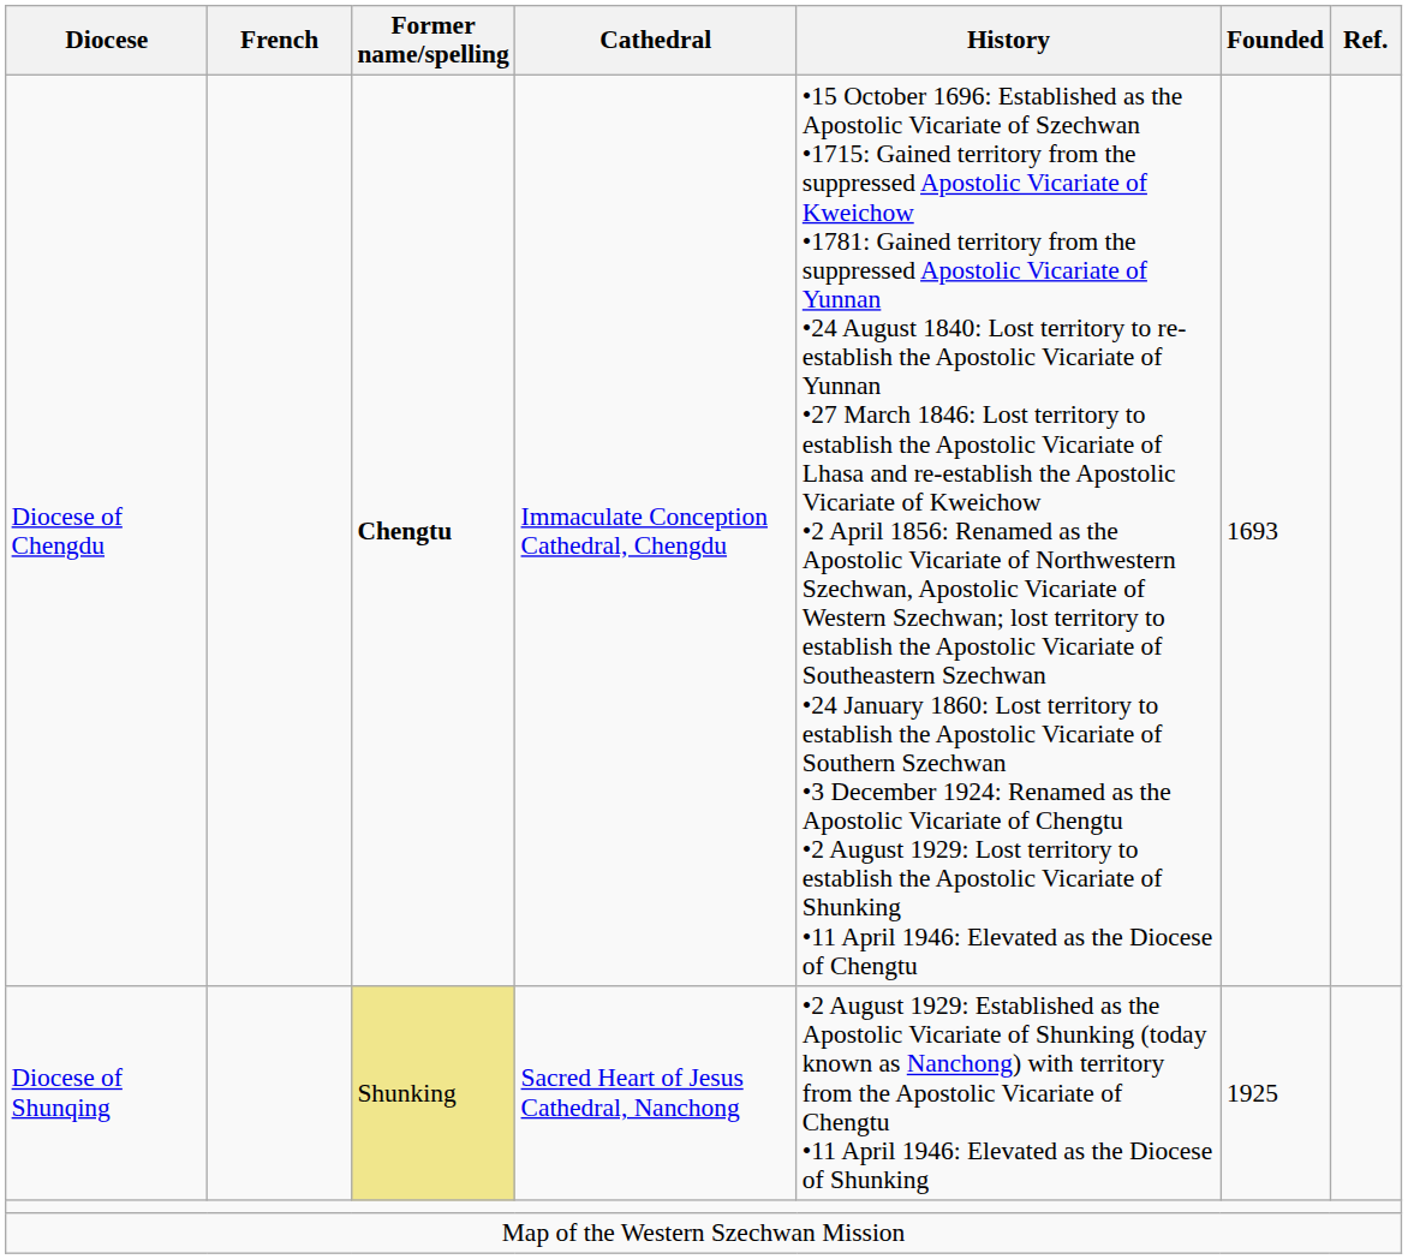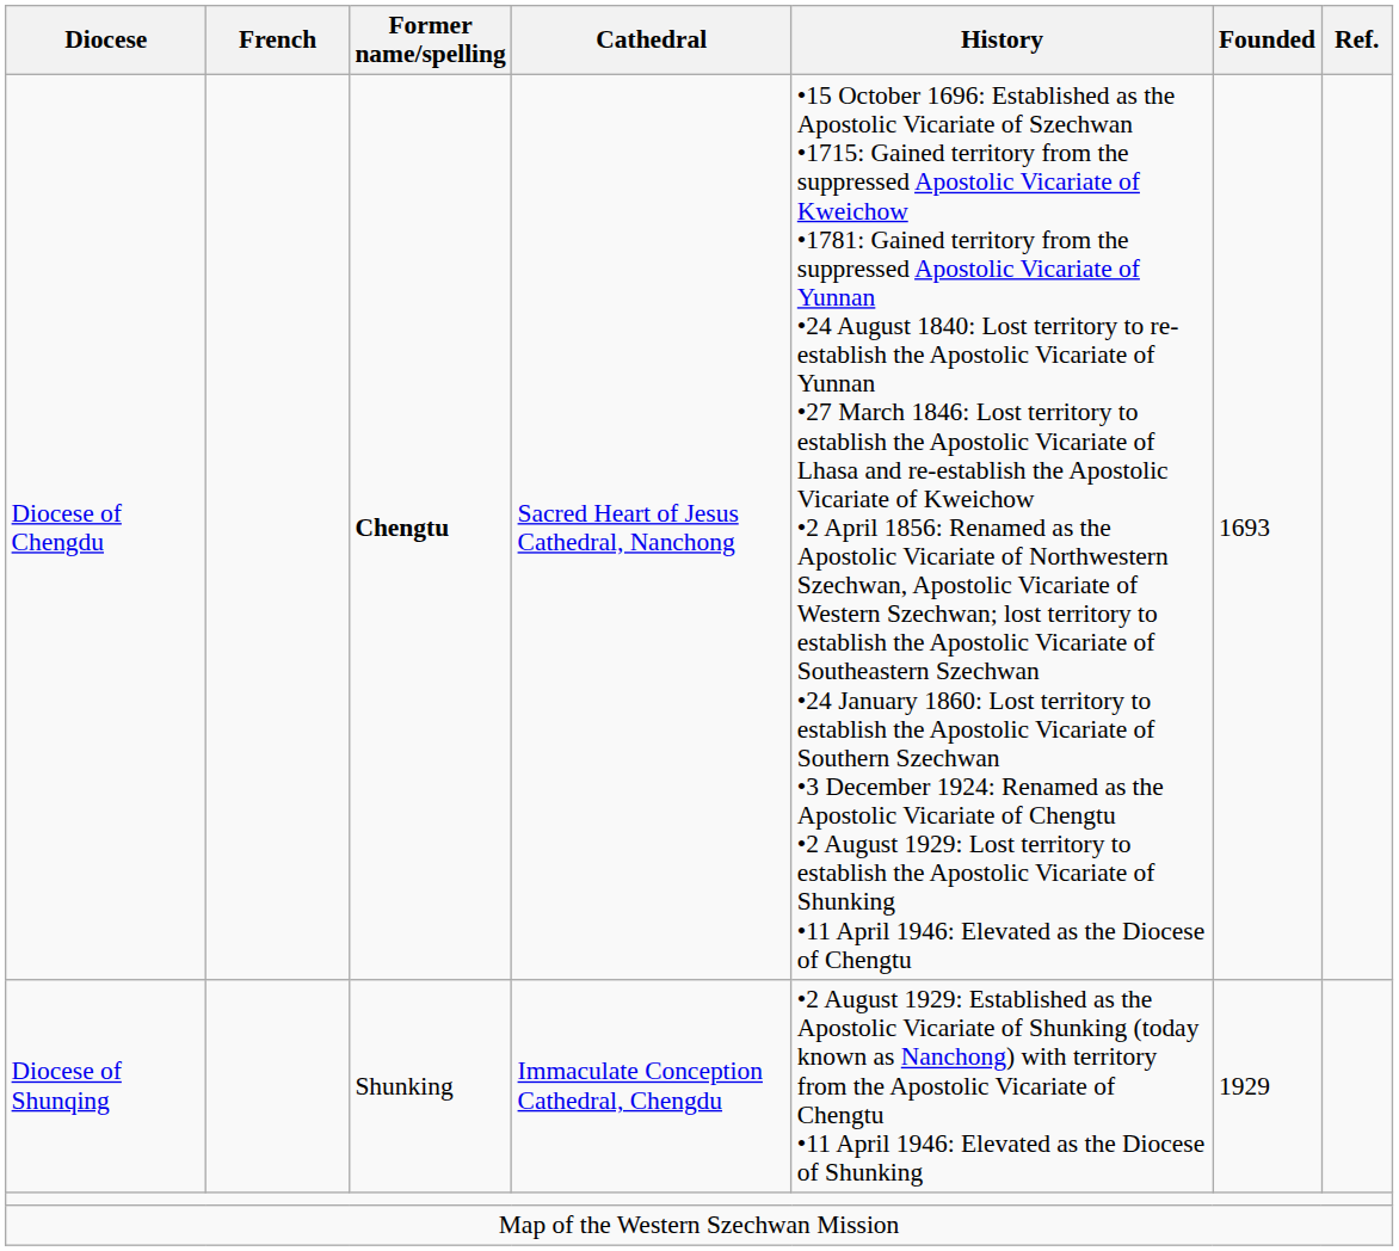Diocese of Chengdu | Cathedral: Immaculate Conception Cathedral, Chengdu -> Sacred Heart of Jesus Cathedral, Nanchong
Diocese of Shunqing | Former name/spelling: khaki background -> no background
Diocese of Shunqing | Cathedral: Sacred Heart of Jesus Cathedral, Nanchong -> Immaculate Conception Cathedral, Chengdu
Diocese of Shunqing | Founded: 1925 -> 1929
